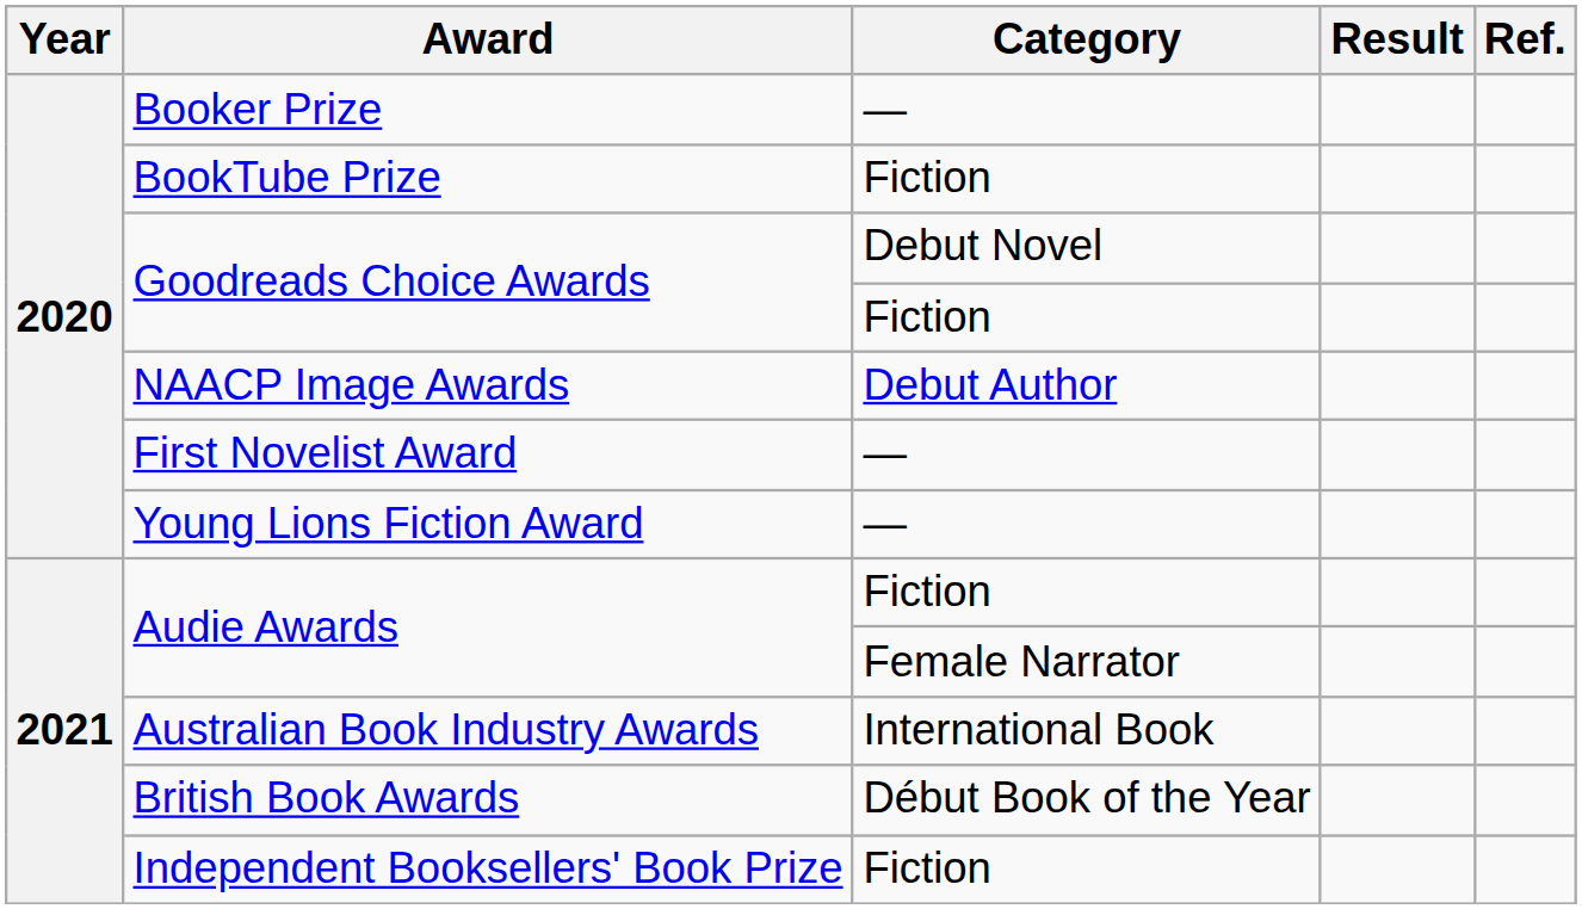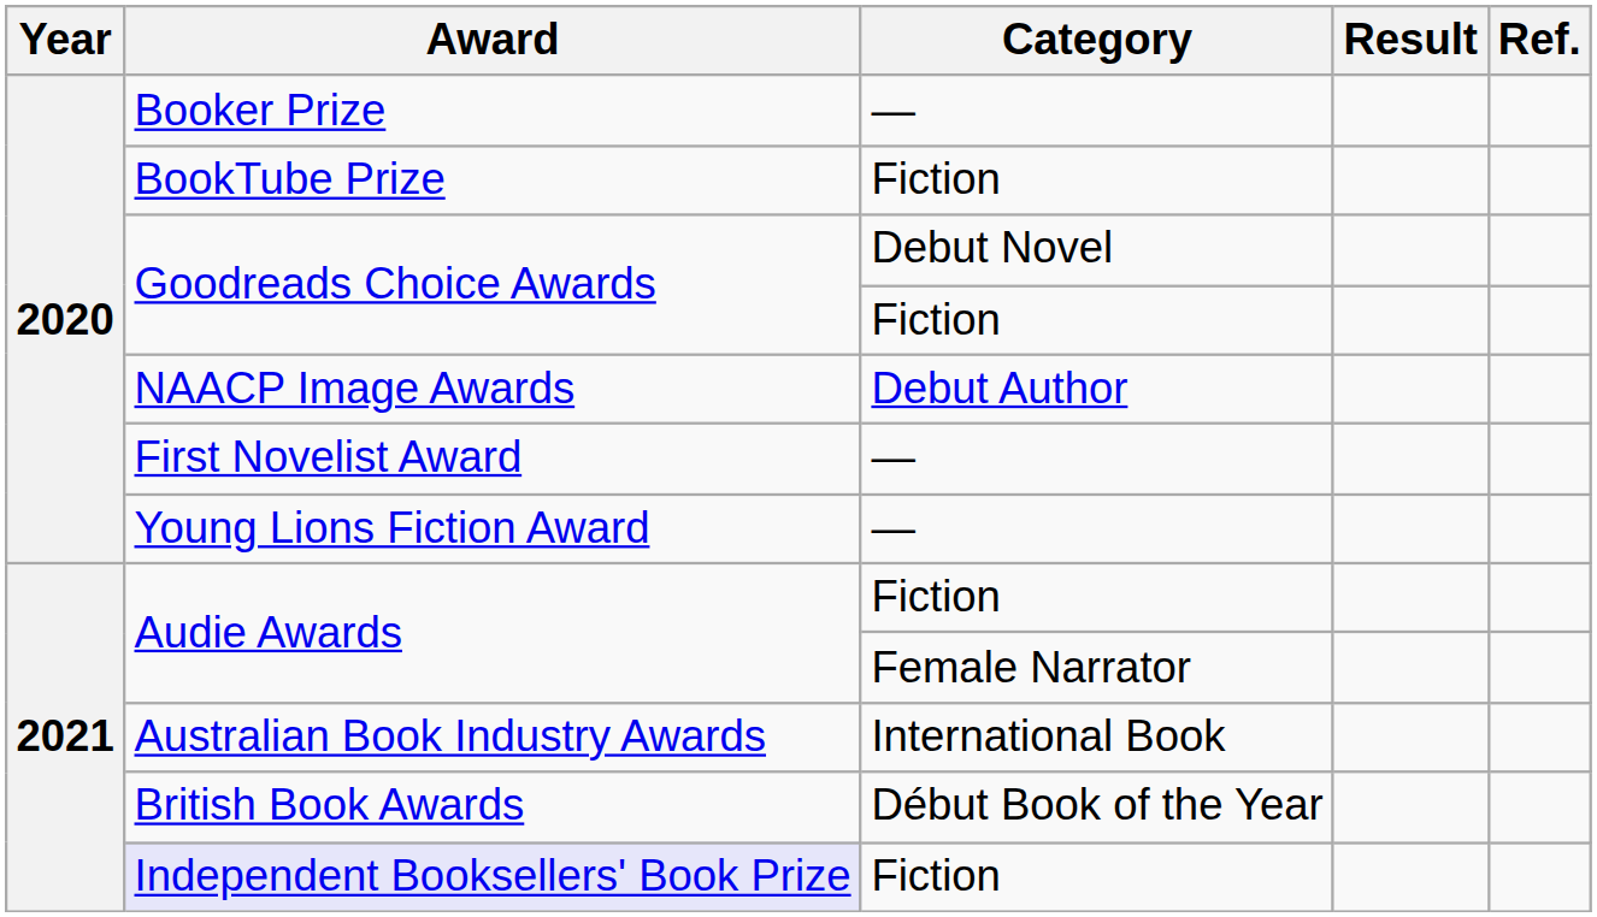Independent Booksellers' Book Prize | Award: no background -> lavender background
